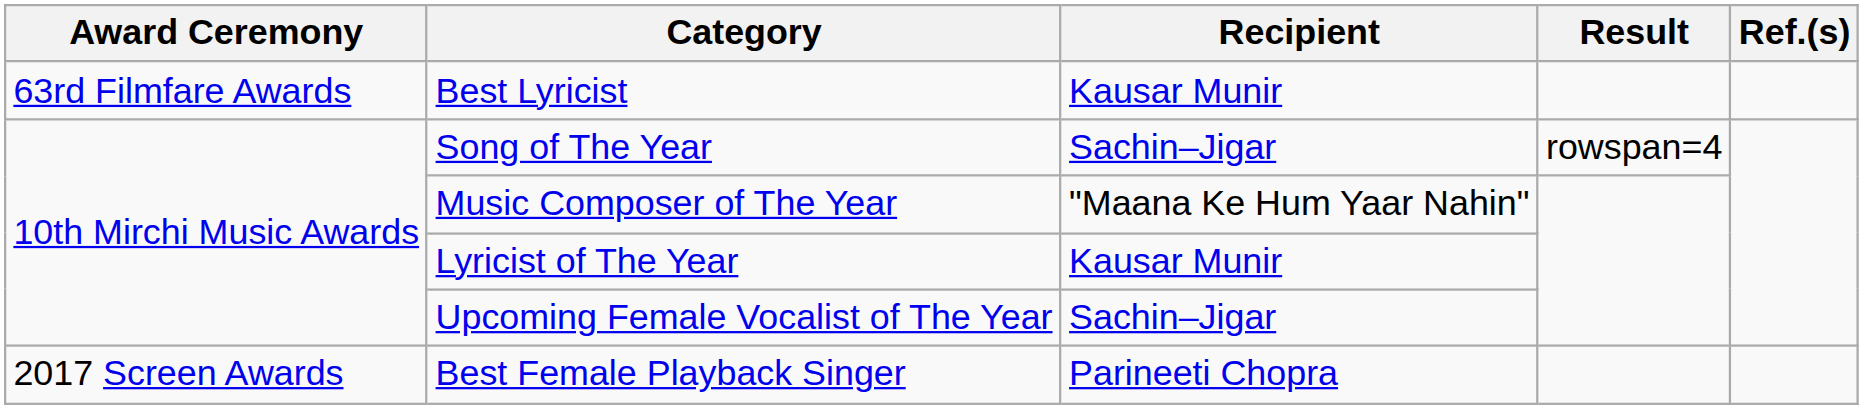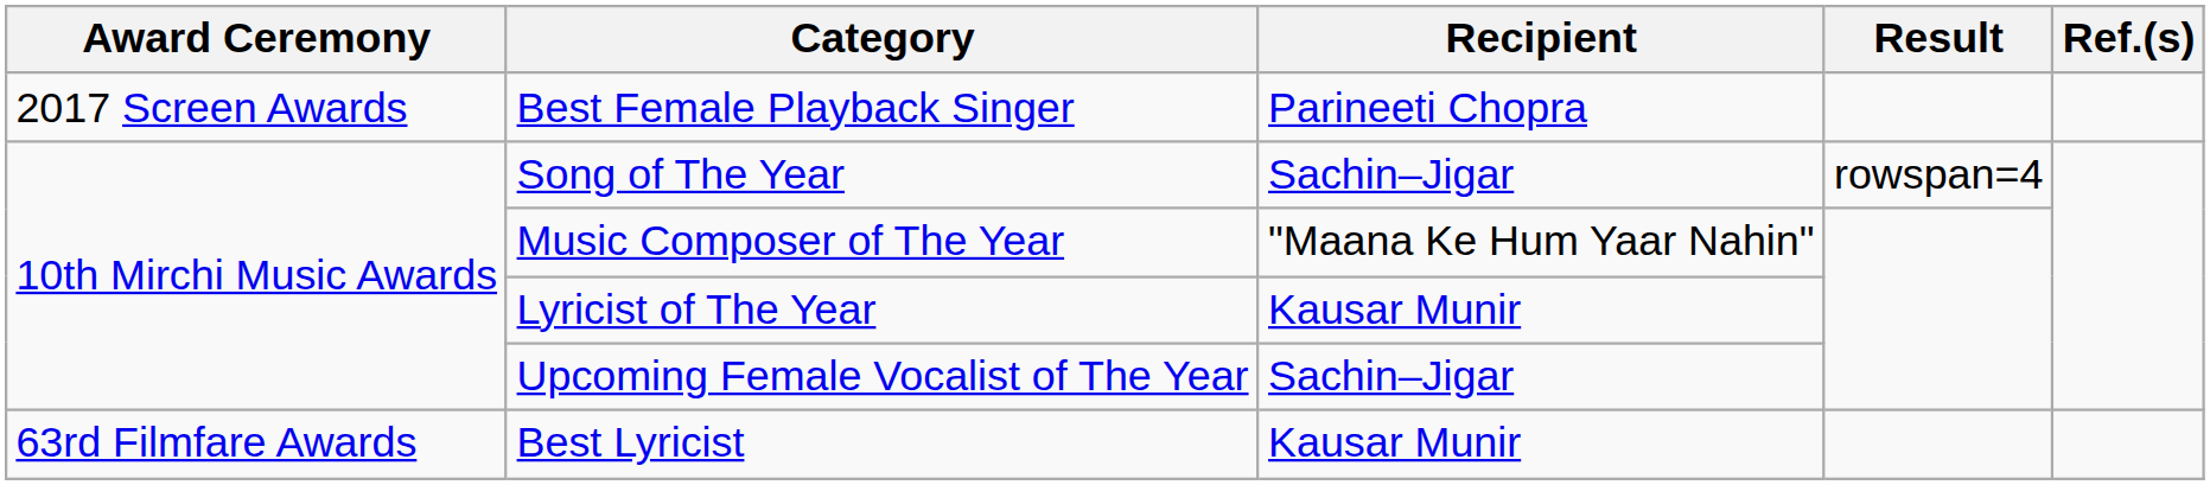rows swapped: Best Lyricist <-> Best Female Playback Singer
